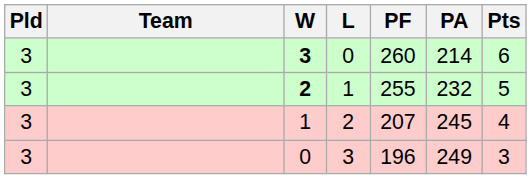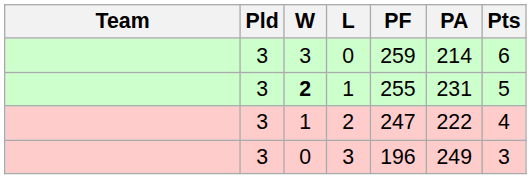columns swapped: Team <-> Pld
row 2 | W: bold -> normal
row 2 | PF: 260 -> 259
row 3 | PA: 232 -> 231
row 4 | PF: 207 -> 247
row 4 | PA: 245 -> 222
